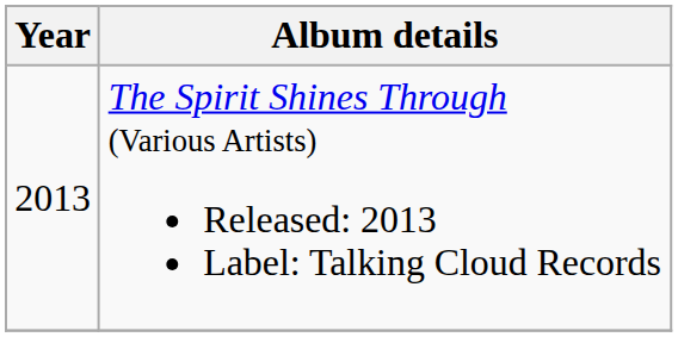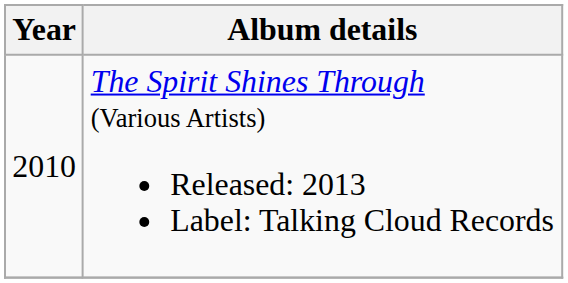row 2 | Year: 2013 -> 2010
